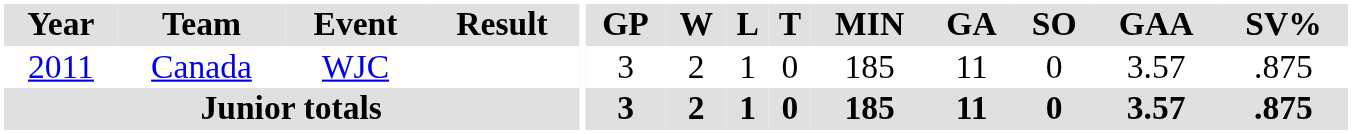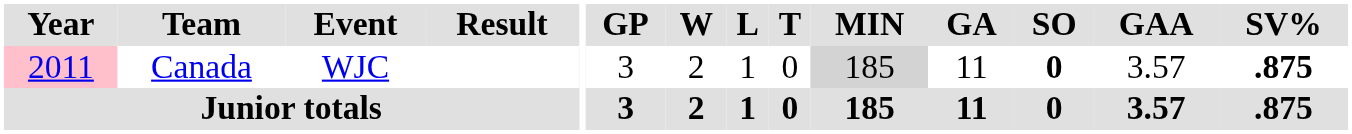Canada | Year: no background -> pink background
Canada | MIN: no background -> lightgrey background
Canada | SO: normal -> bold
Canada | SV%: normal -> bold
